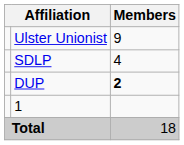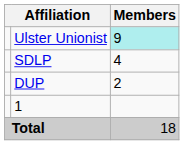Ulster Unionist | Members: no background -> paleturquoise background
DUP | Members: bold -> normal
